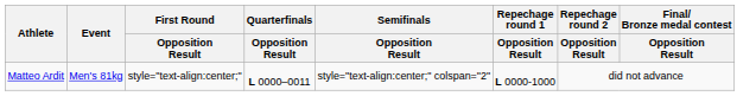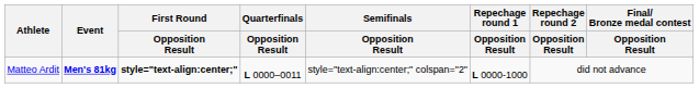Matteo Ardit | Event: normal -> bold
Matteo Ardit | First Round / Opposition Result: normal -> bold
